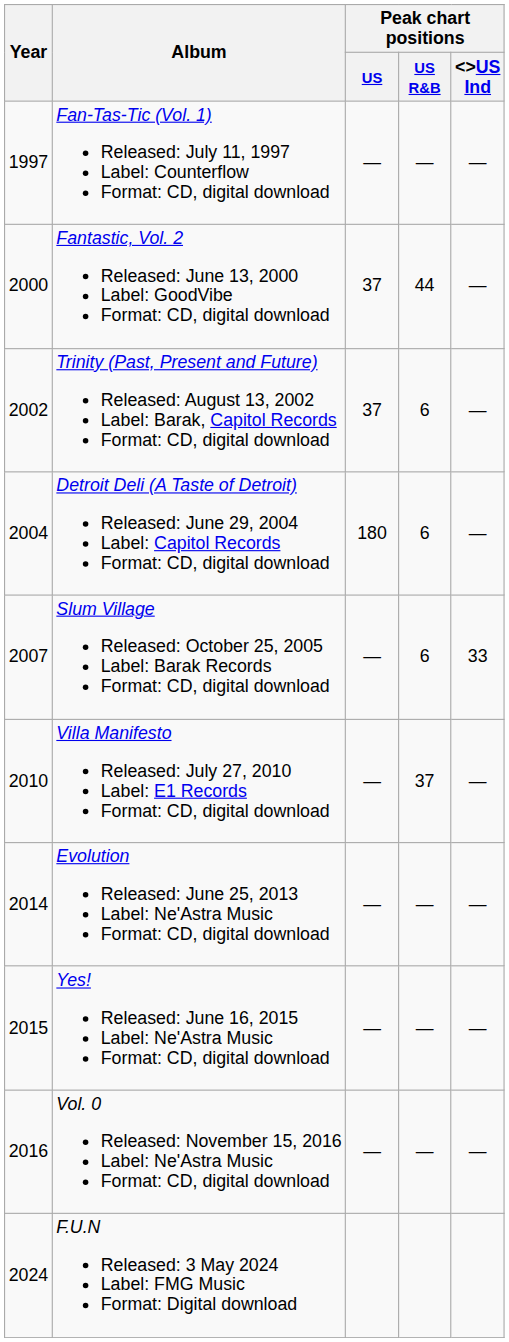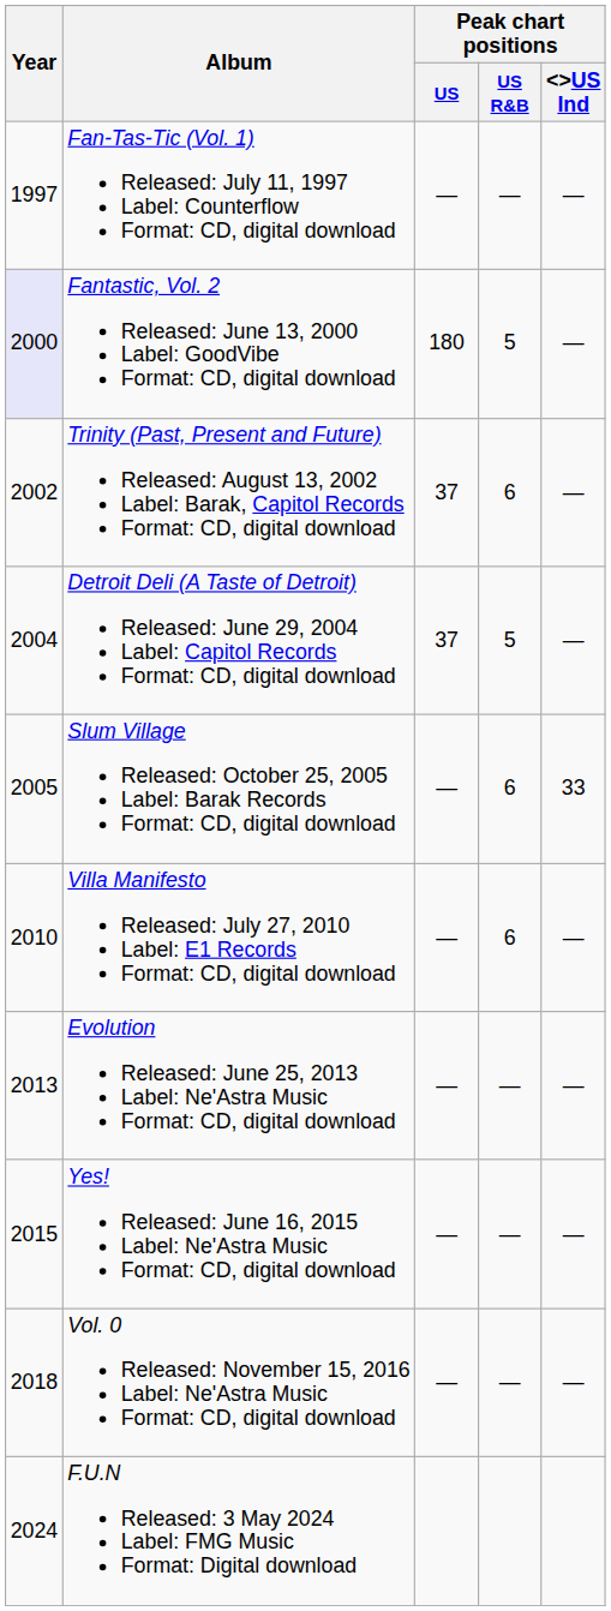row 4 | Year: no background -> lavender background
row 4 | Peak chart positions / US: 37 -> 180
row 4 | Peak chart positions / US R&B: 44 -> 5
row 6 | Peak chart positions / US: 180 -> 37
row 6 | Peak chart positions / US R&B: 6 -> 5
row 7 | Year: 2007 -> 2005
row 8 | Peak chart positions / US R&B: 37 -> 6
row 9 | Year: 2014 -> 2013
row 11 | Year: 2016 -> 2018
